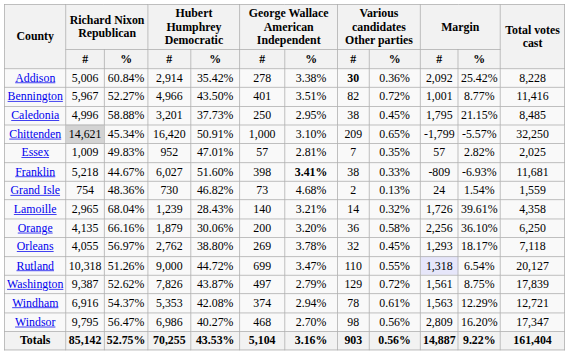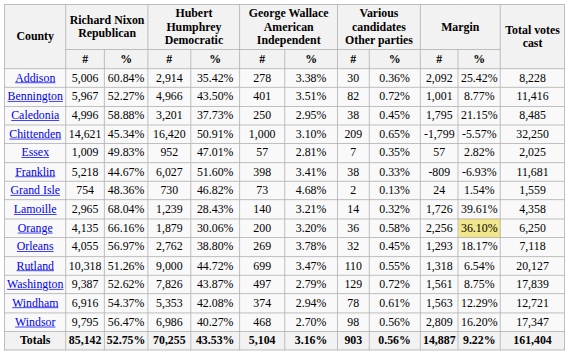Addison | Various candidates Other parties / #: bold -> normal
Chittenden | Richard Nixon Republican / #: lightgrey background -> no background
Franklin | George Wallace American Independent / %: bold -> normal
Orange | Margin / %: no background -> khaki background
Rutland | Margin / #: lavender background -> no background
